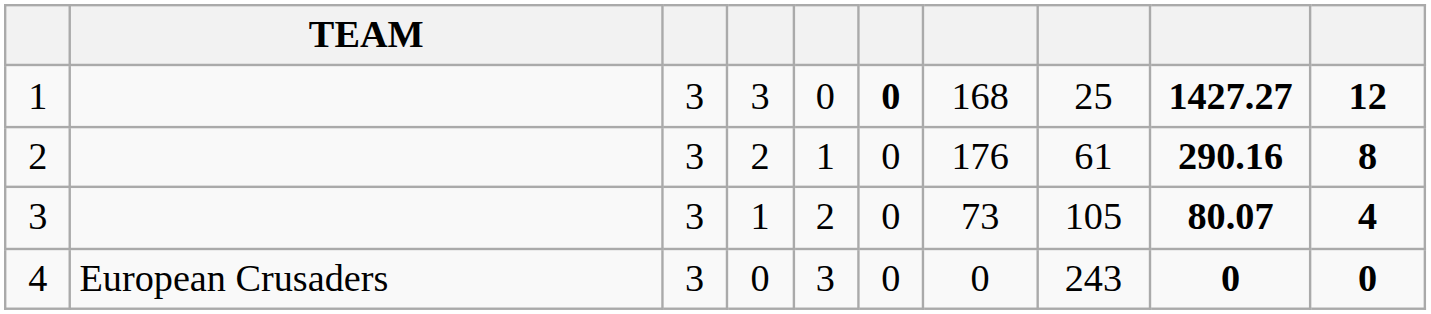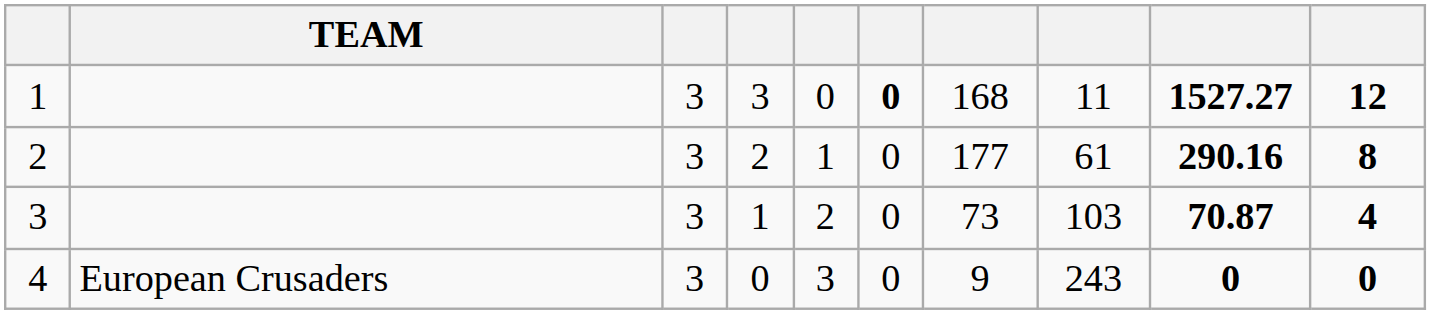row 2 | column 8: 25 -> 11
row 2 | column 9: 1427.27 -> 1527.27
row 3 | column 7: 176 -> 177
row 4 | column 8: 105 -> 103
row 4 | column 9: 80.07 -> 70.87
row 5 | column 7: 0 -> 9
